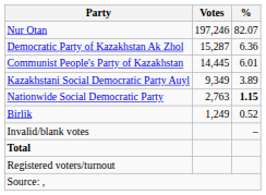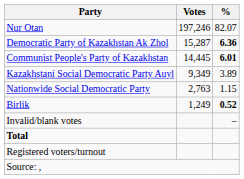Democratic Party of Kazakhstan Ak Zhol | %: normal -> bold
Communist People's Party of Kazakhstan | %: normal -> bold
Nationwide Social Democratic Party | %: bold -> normal
Birlik | %: normal -> bold
